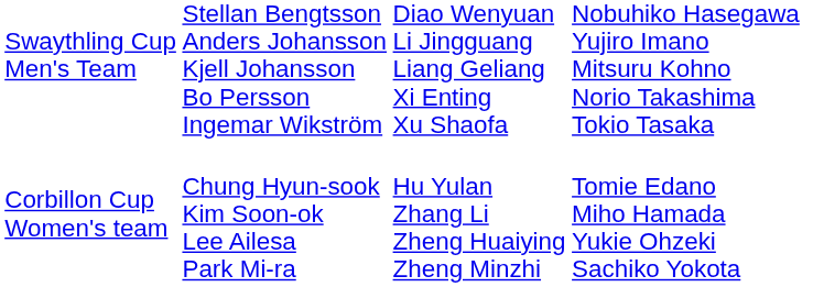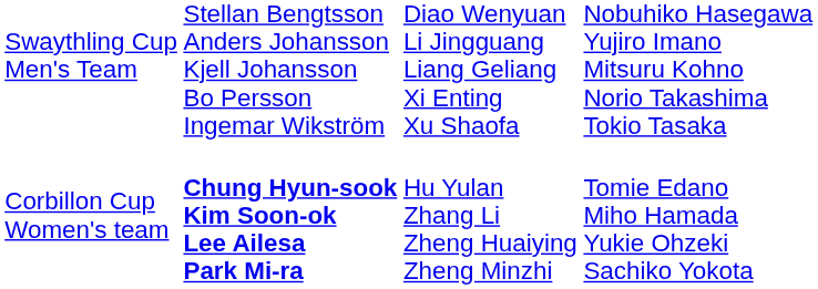Corbillon Cup Women's team | column 2: normal -> bold
